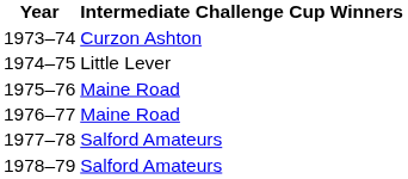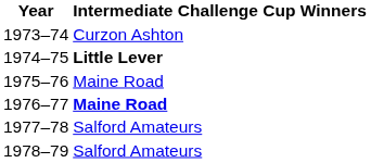1974–75 | Intermediate Challenge Cup Winners: normal -> bold
1976–77 | Intermediate Challenge Cup Winners: normal -> bold
